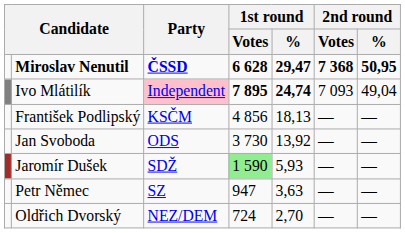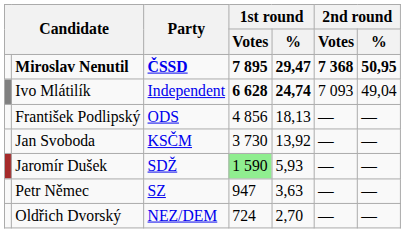Miroslav Nenutil | 1st round / Votes: 6 628 -> 7 895
Ivo Mlátilík | Party: pink background -> no background
Ivo Mlátilík | 1st round / Votes: 7 895 -> 6 628
František Podlipský | Party: KSČM -> ODS
Jan Svoboda | Party: ODS -> KSČM
